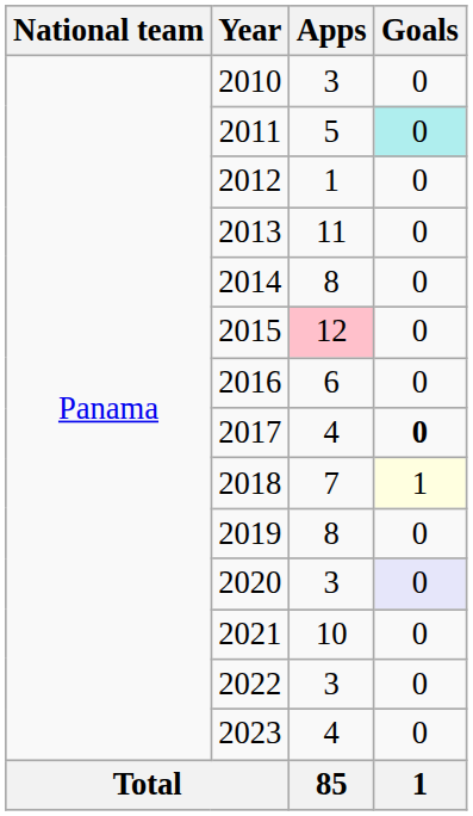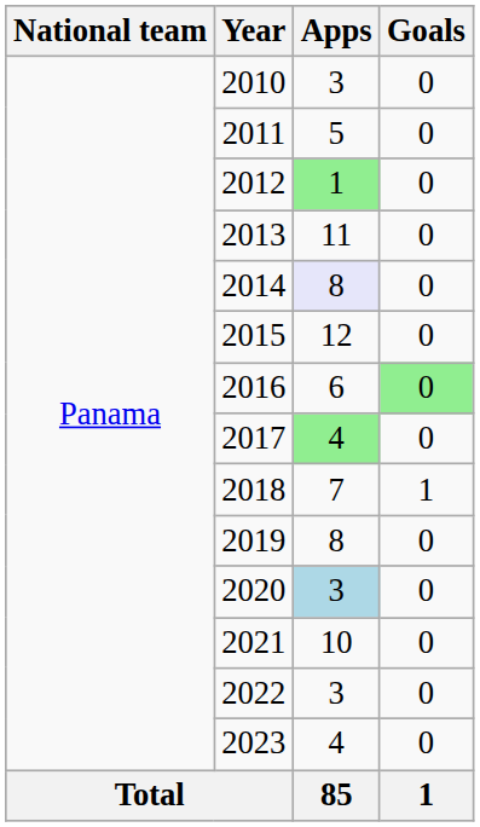2011 | Goals: paleturquoise background -> no background
2012 | Apps: no background -> lightgreen background
2014 | Apps: no background -> lavender background
2015 | Apps: pink background -> no background
2016 | Goals: no background -> lightgreen background
2017 | Apps: no background -> lightgreen background
2017 | Goals: bold -> normal
2018 | Goals: lightyellow background -> no background
2020 | Apps: no background -> lightblue background
2020 | Goals: lavender background -> no background
